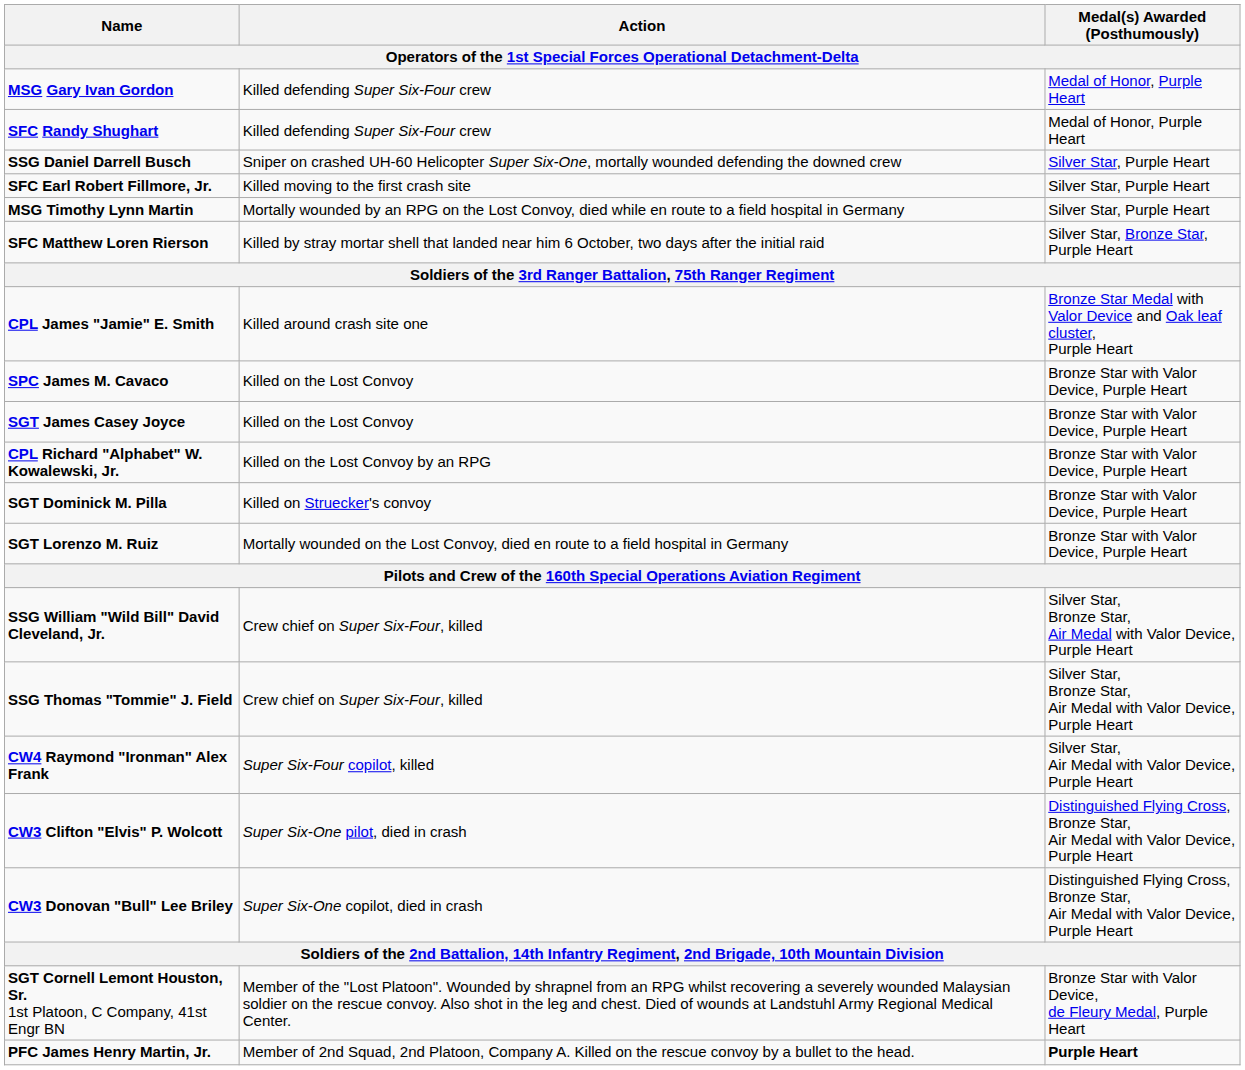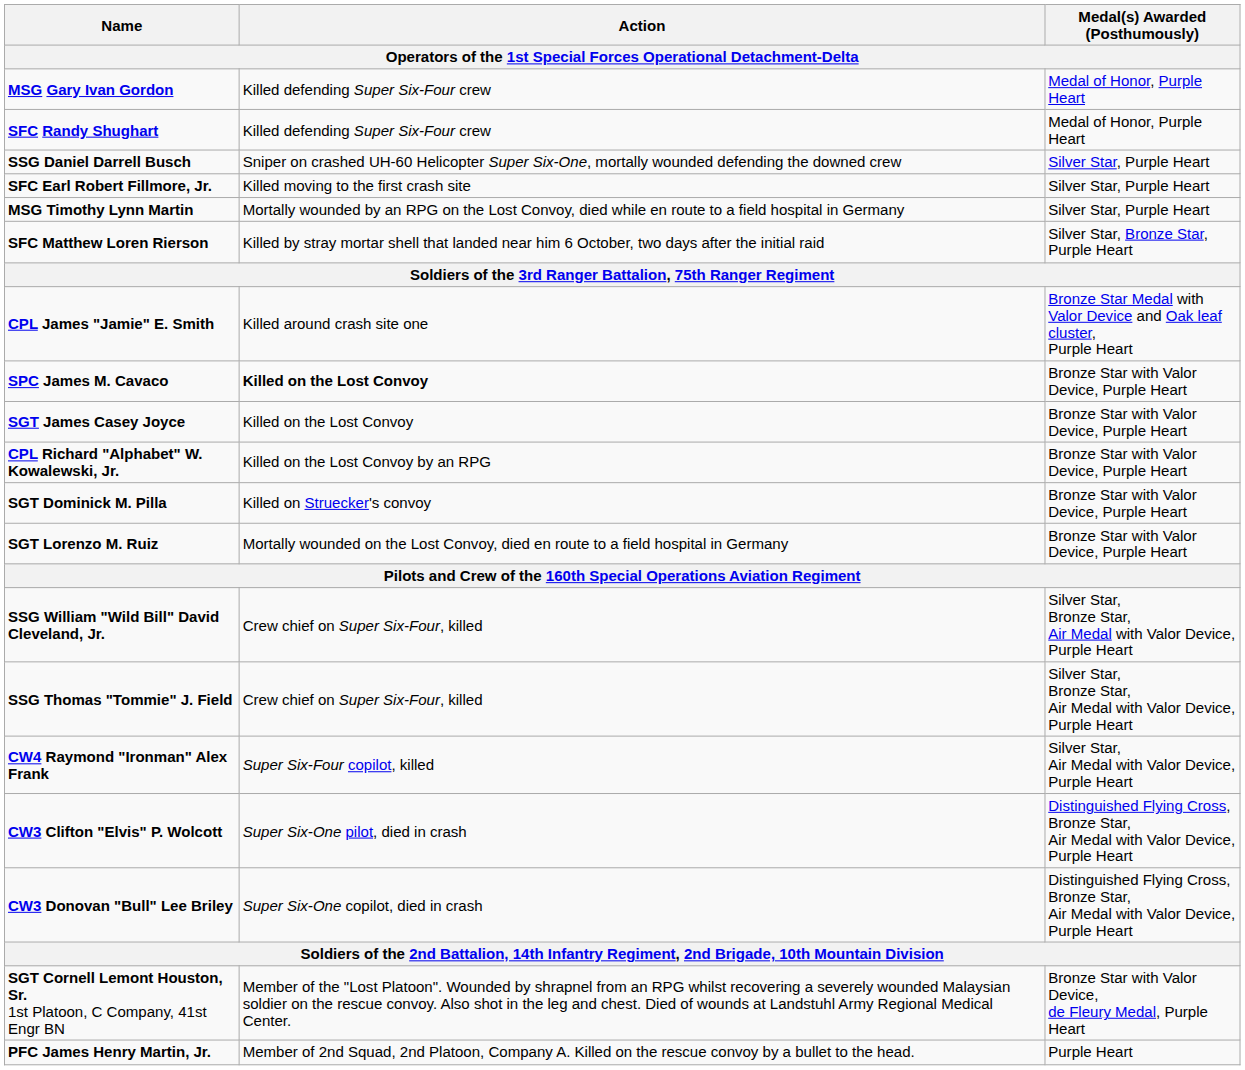SPC James M. Cavaco | Action: normal -> bold
PFC James Henry Martin, Jr. | Medal(s) Awarded (Posthumously): bold -> normal
